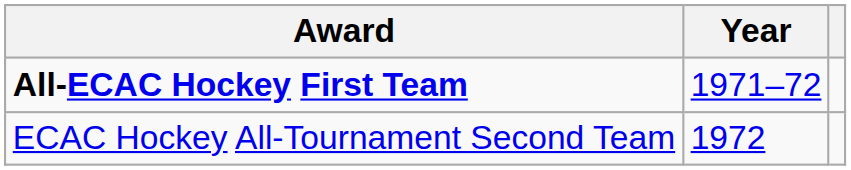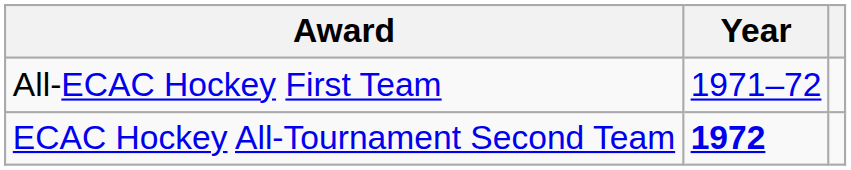row 2 | Award: bold -> normal
row 3 | Year: normal -> bold
